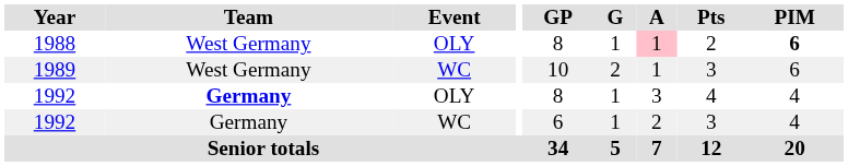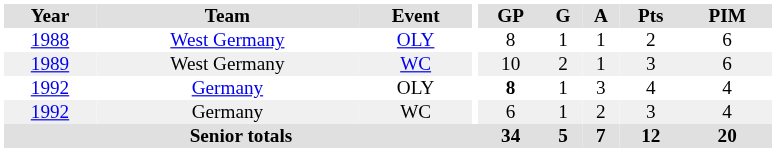1988 | A: pink background -> no background
1988 | PIM: bold -> normal
1992 / OLY | Team: bold -> normal
1992 / OLY | GP: normal -> bold
